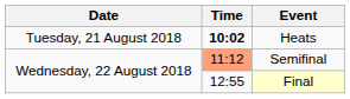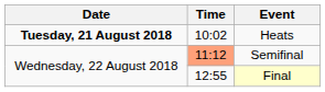Heats | Date: normal -> bold
Heats | Time: bold -> normal
